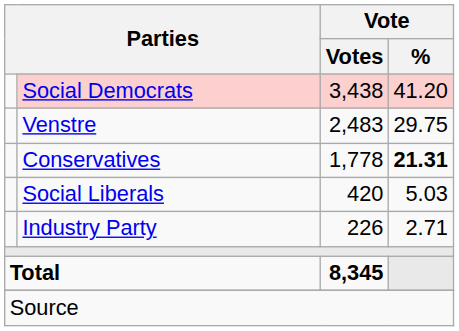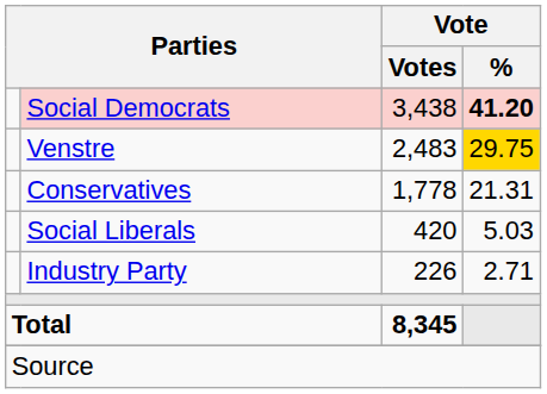Social Democrats | Vote / %: normal -> bold
Venstre | Vote / %: no background -> gold background
Conservatives | Vote / %: bold -> normal
